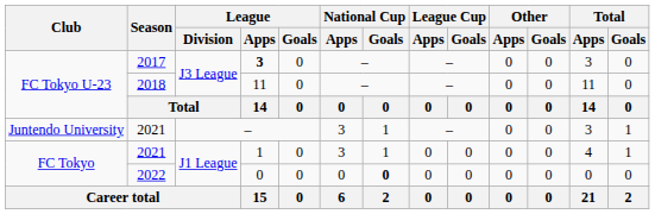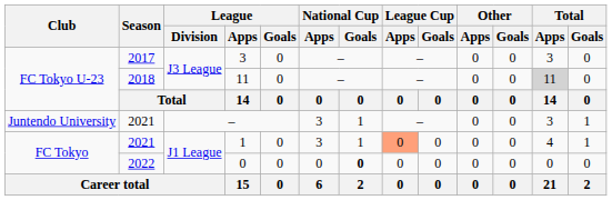row 3 | League / Apps: bold -> normal
row 4 | Total / Apps: no background -> lightgrey background
row 7 | League Cup / Apps: no background -> lightsalmon background
